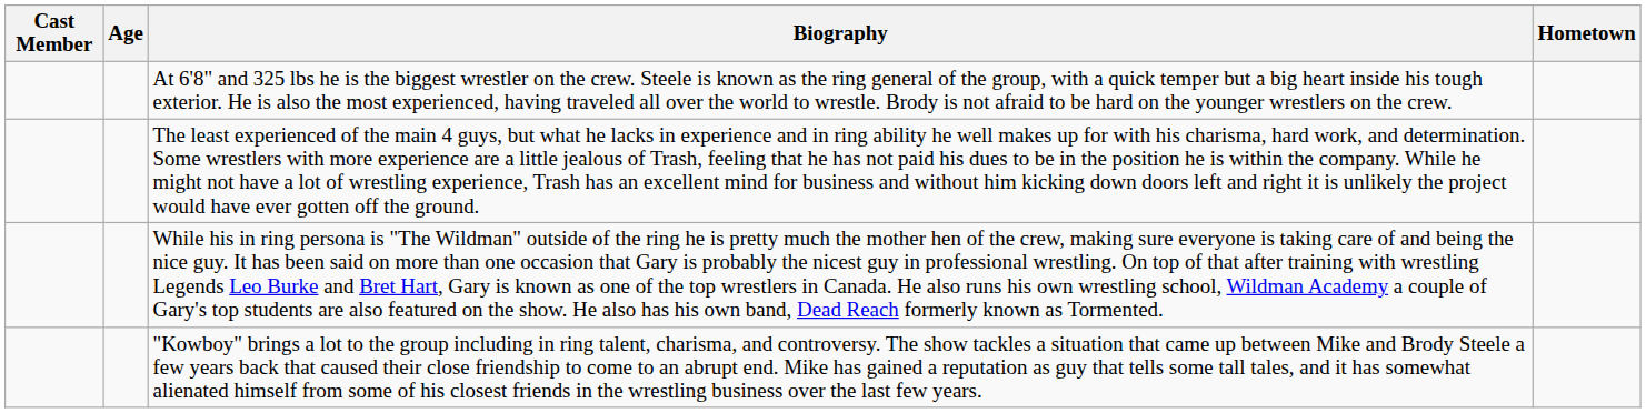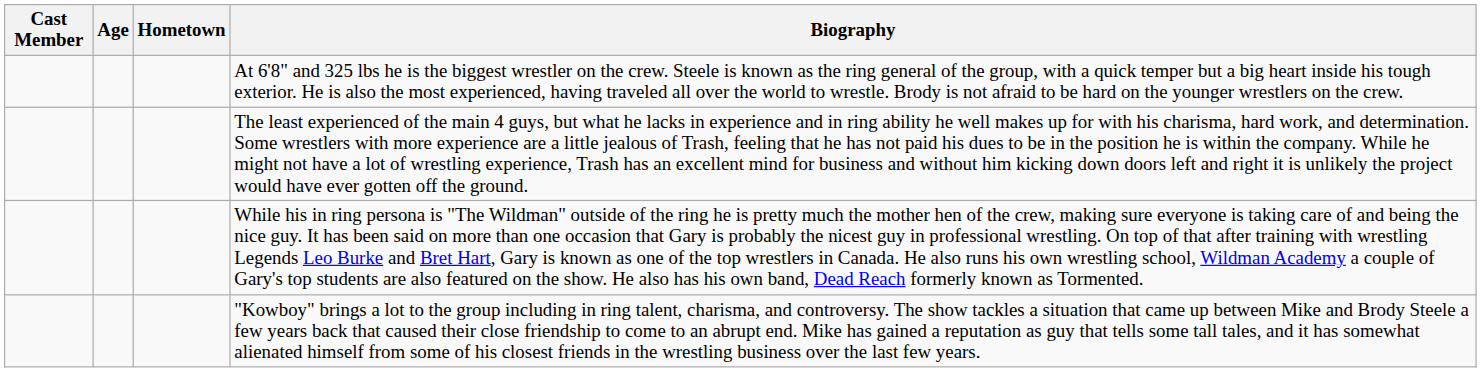columns swapped: Hometown <-> Biography
